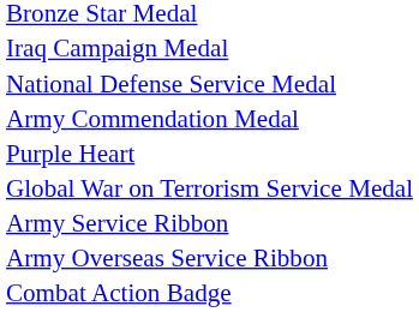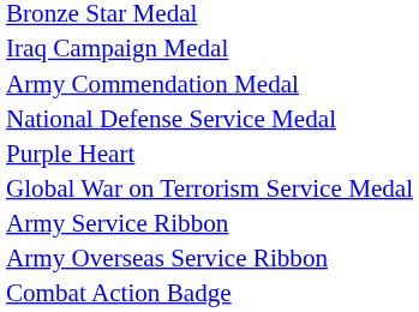row 3 | column 1: National Defense Service Medal -> Army Commendation Medal
row 4 | column 1: Army Commendation Medal -> National Defense Service Medal
